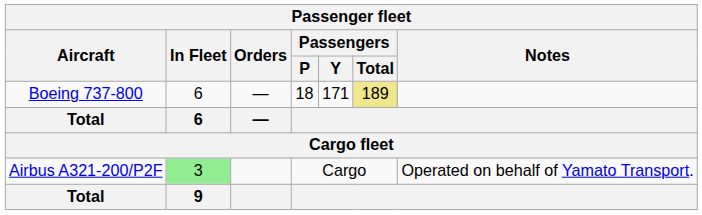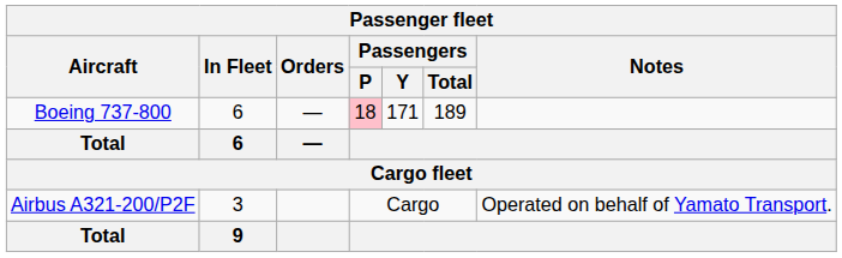Boeing 737-800 | Passengers / P: no background -> pink background
Boeing 737-800 | Passengers / Total: khaki background -> no background
Airbus A321-200/P2F | In Fleet: lightgreen background -> no background
